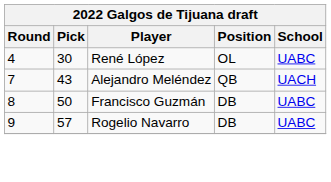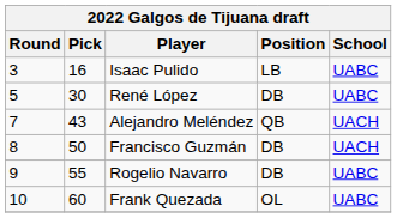+ row: 3 | 16 | Isaac Pulido | LB | UABC
René López | Round: 4 -> 5
René López | Position: OL -> DB
Francisco Guzmán | School: UABC -> UACH
Rogelio Navarro | Pick: 57 -> 55
+ row: 10 | 60 | Frank Quezada | OL | UABC
